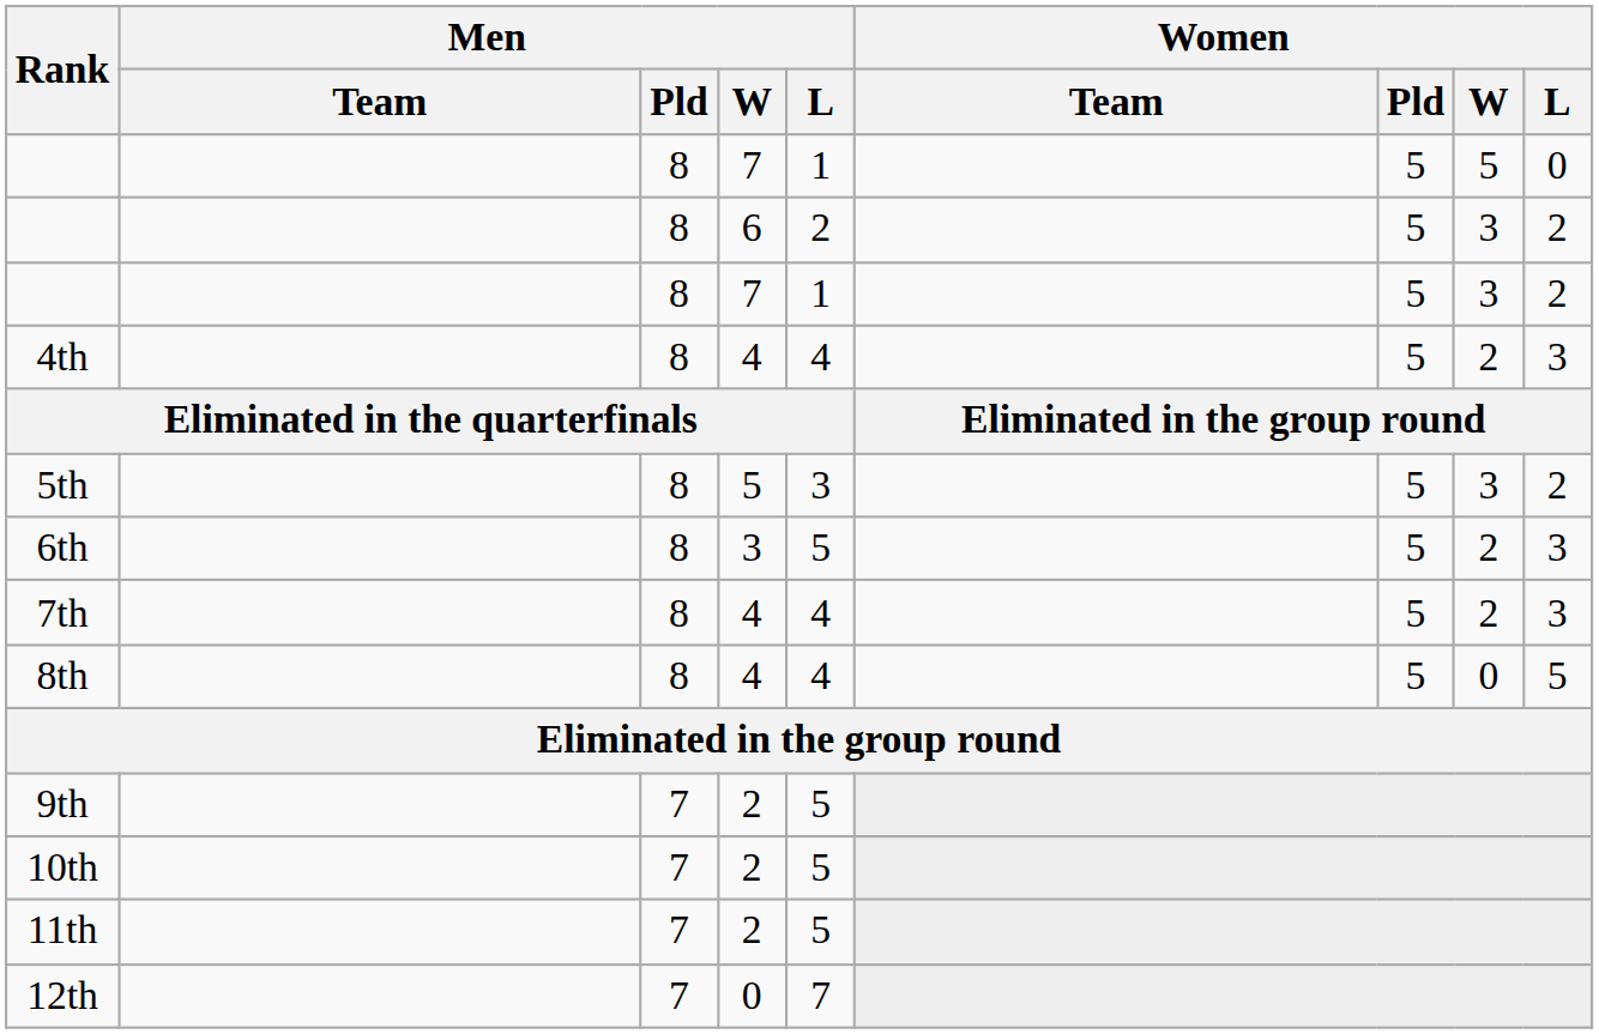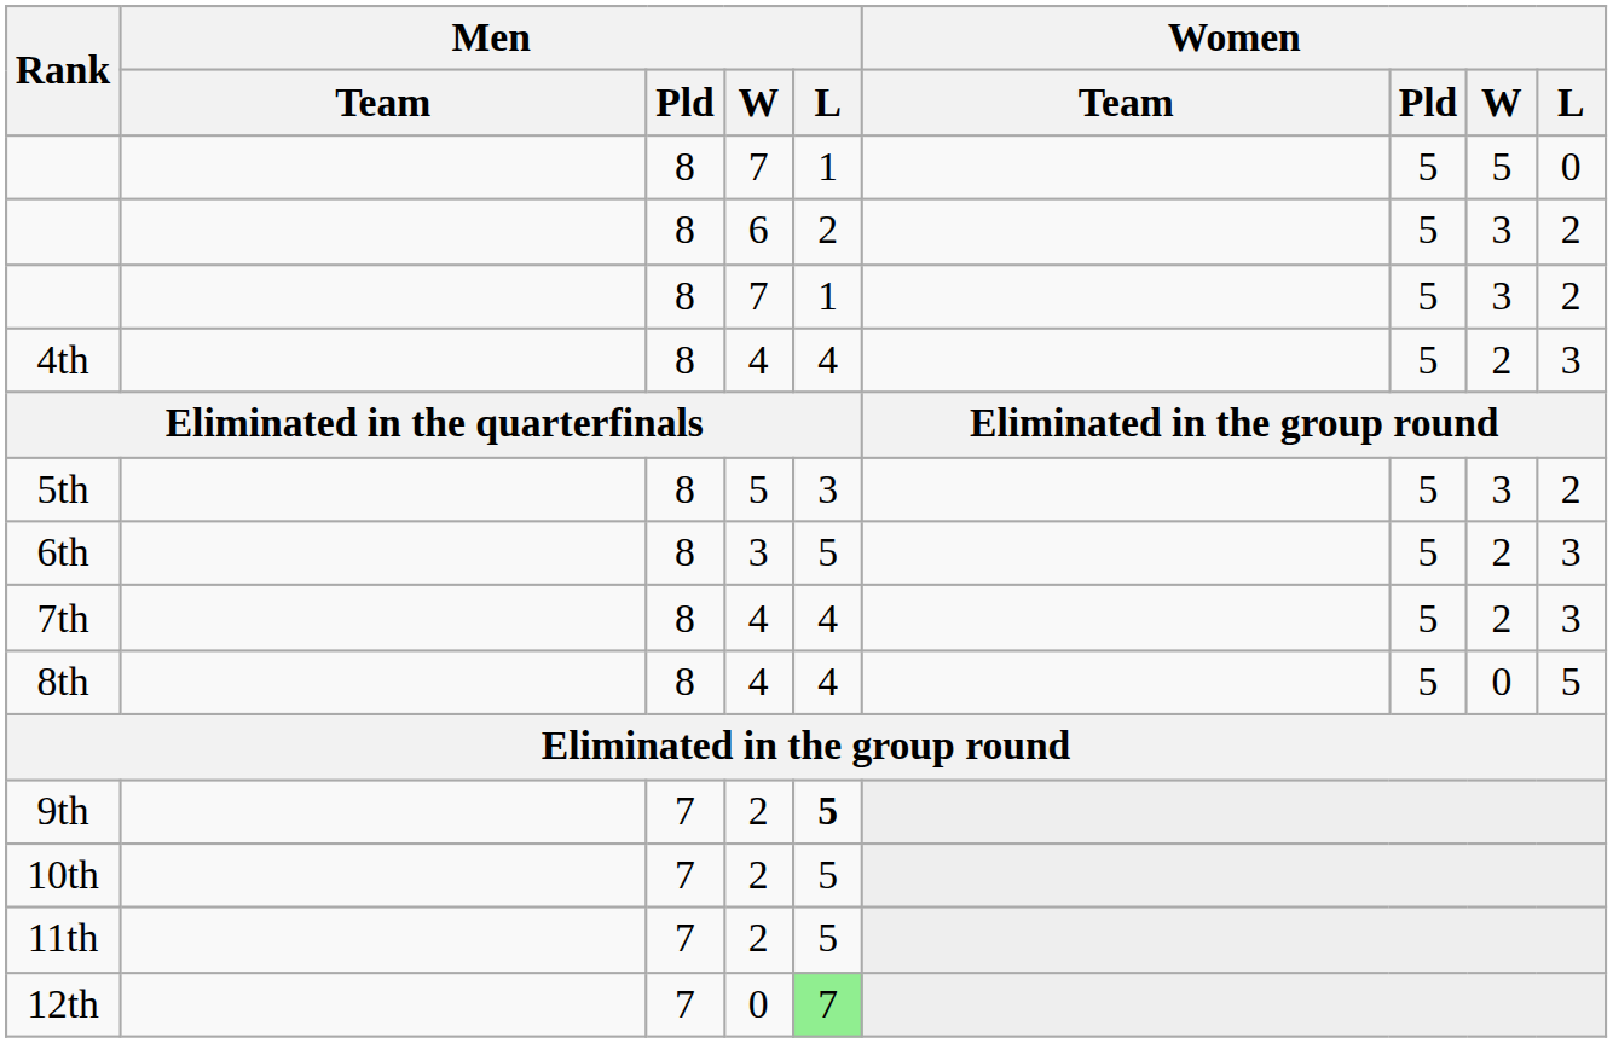9th | Men / L: normal -> bold
12th | Men / L: no background -> lightgreen background
